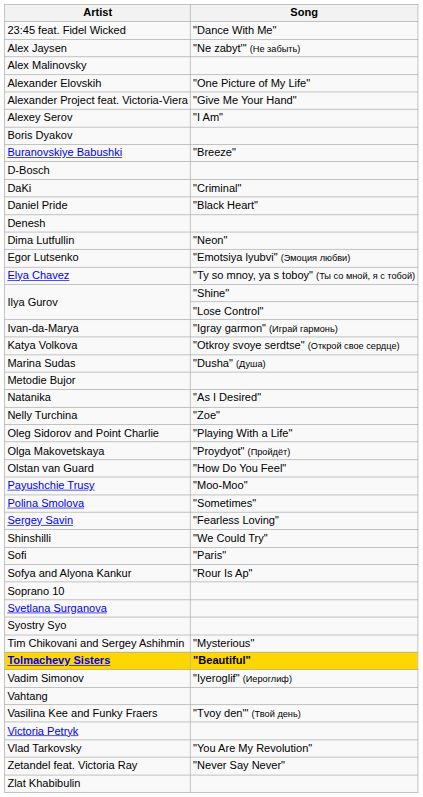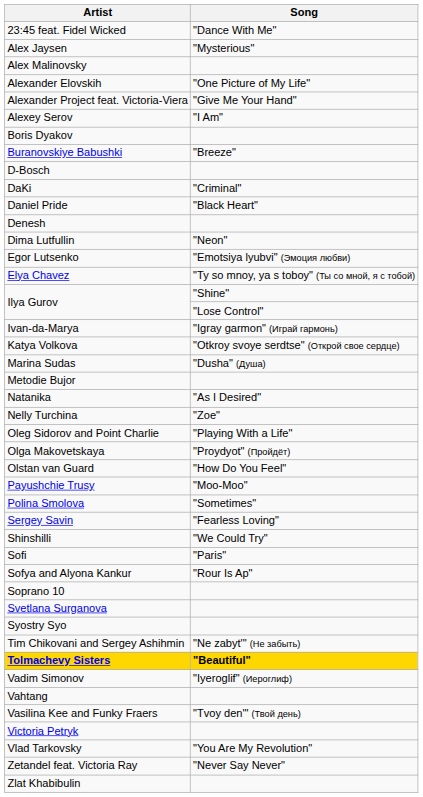row 3 | Song: "Ne zabyt'" (Не забыть) -> "Mysterious"
row 37 | Song: "Mysterious" -> "Ne zabyt'" (Не забыть)
